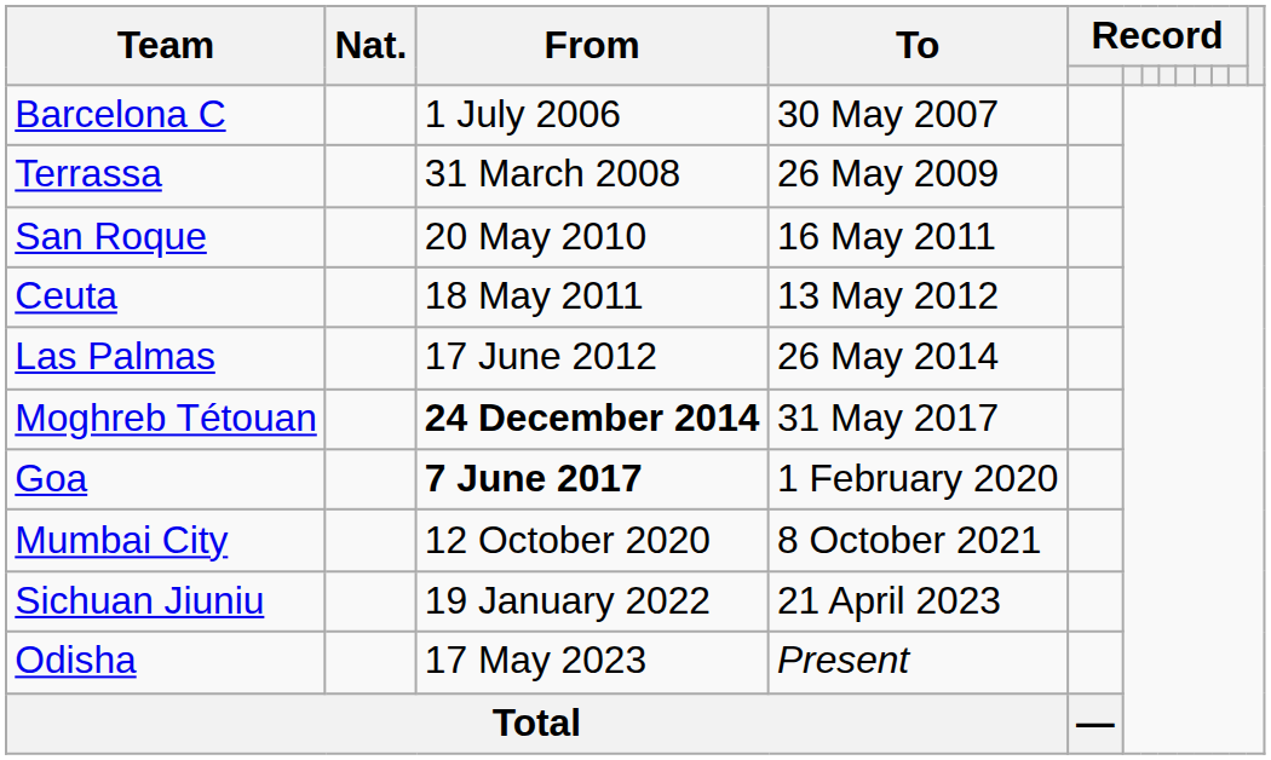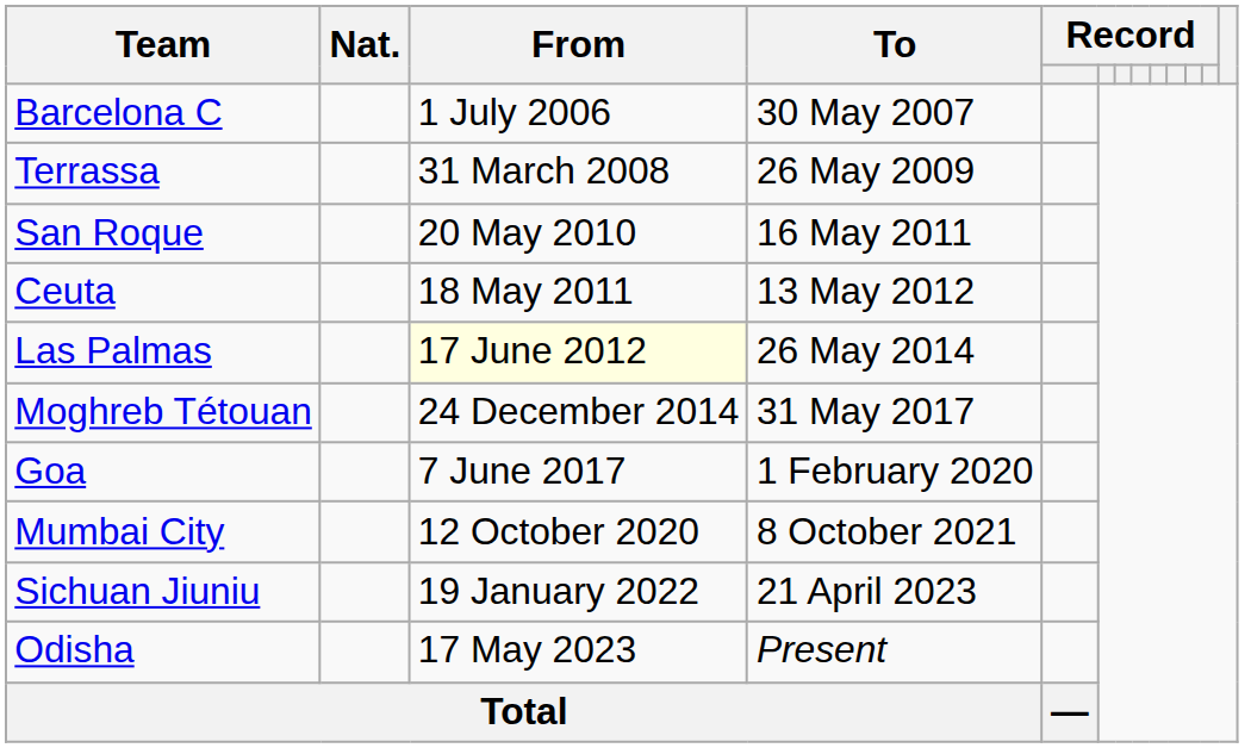Las Palmas | From: no background -> lightyellow background
Moghreb Tétouan | From: bold -> normal
Goa | From: bold -> normal
